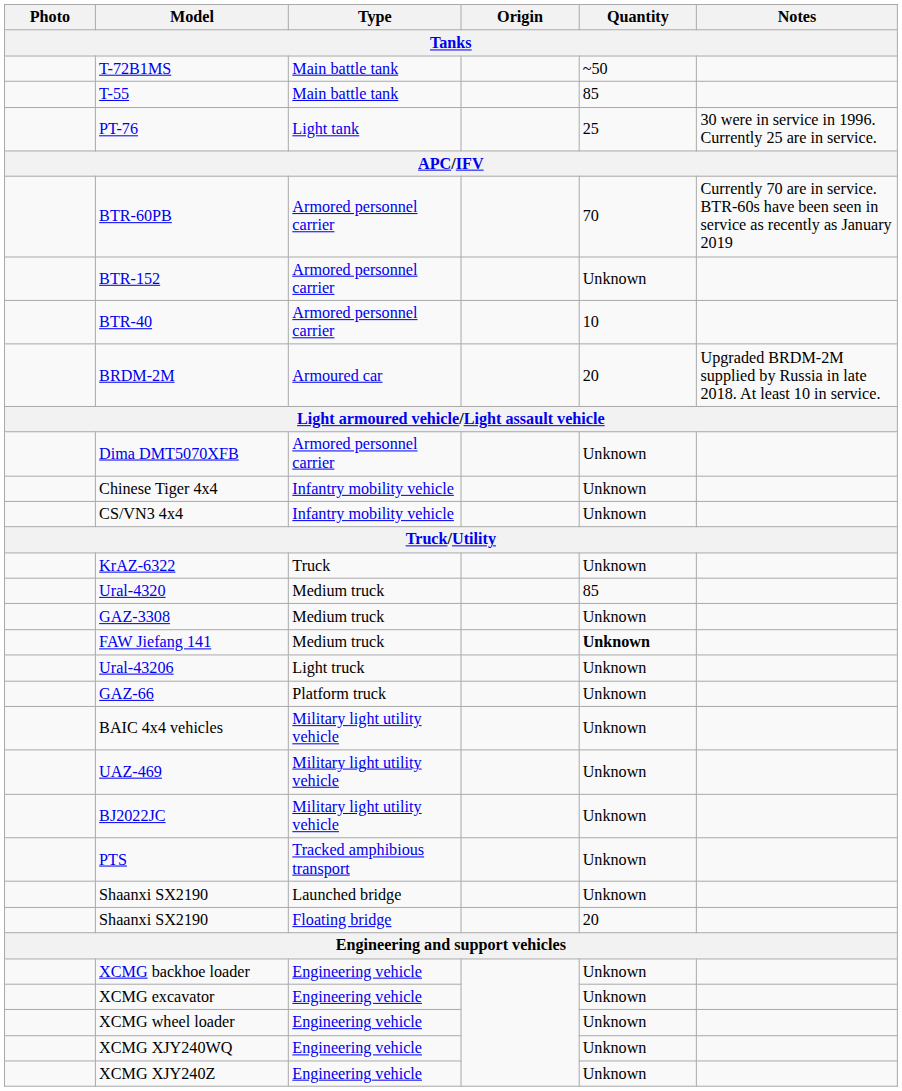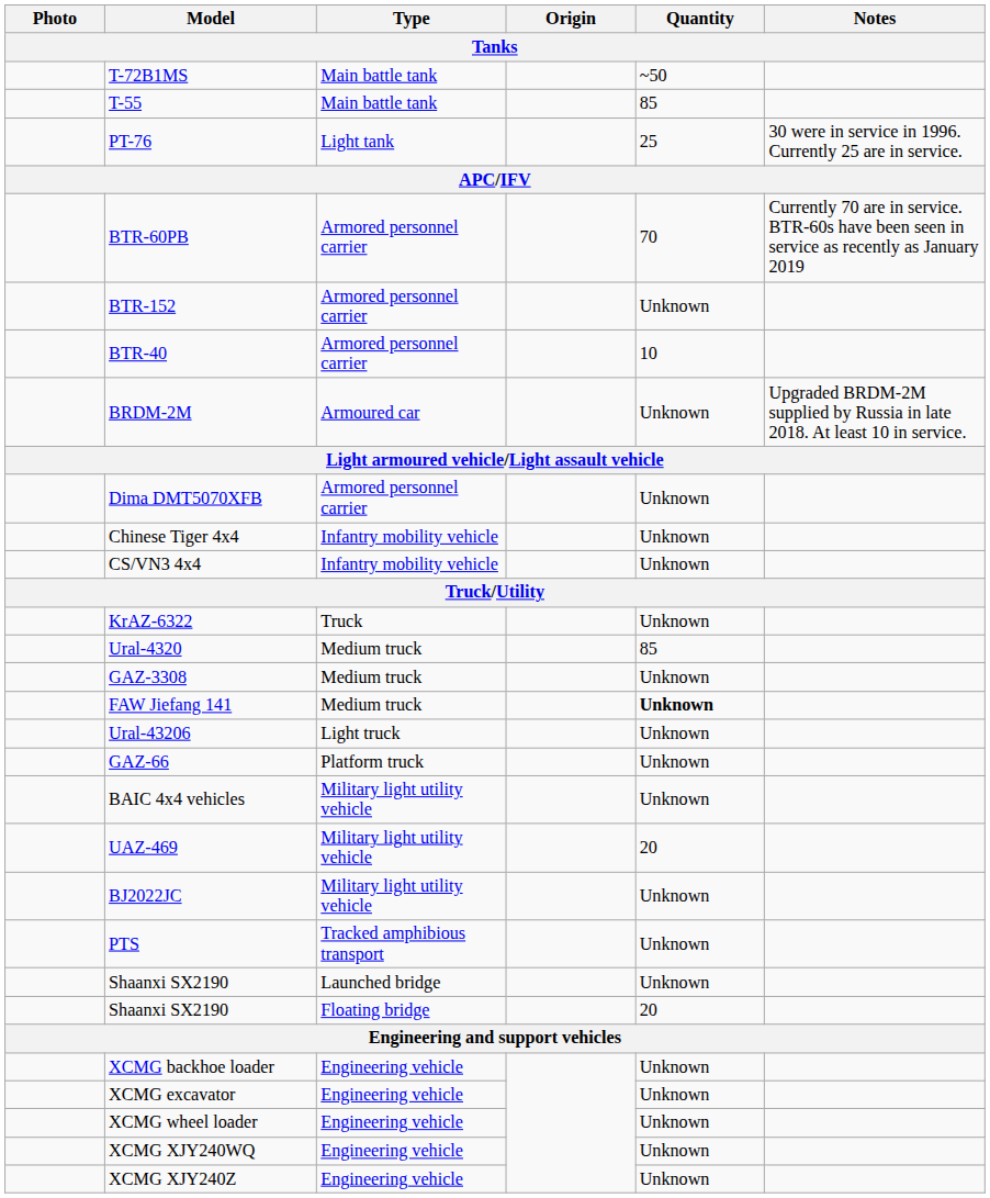BRDM-2M | Quantity: 20 -> Unknown
UAZ-469 | Quantity: Unknown -> 20
